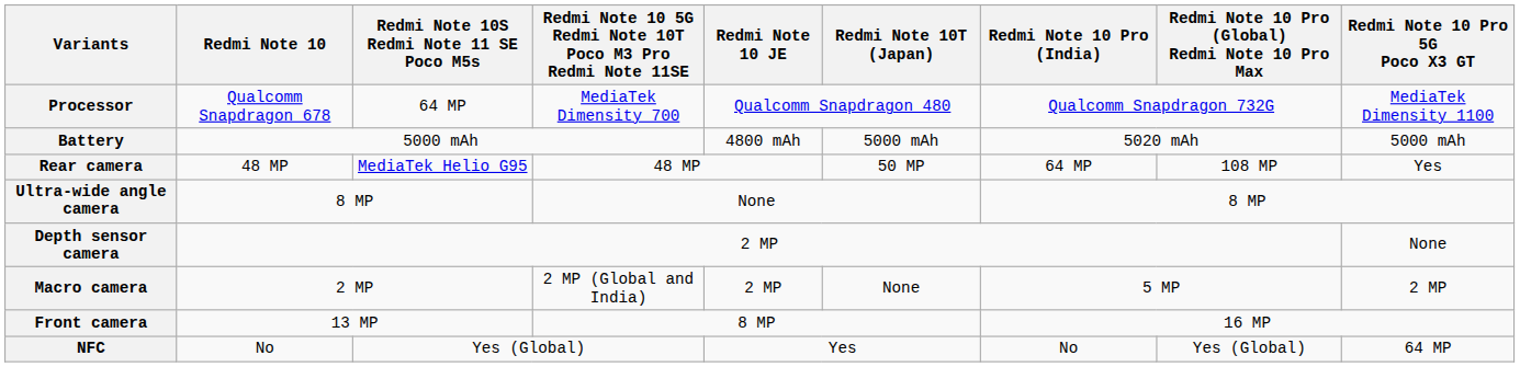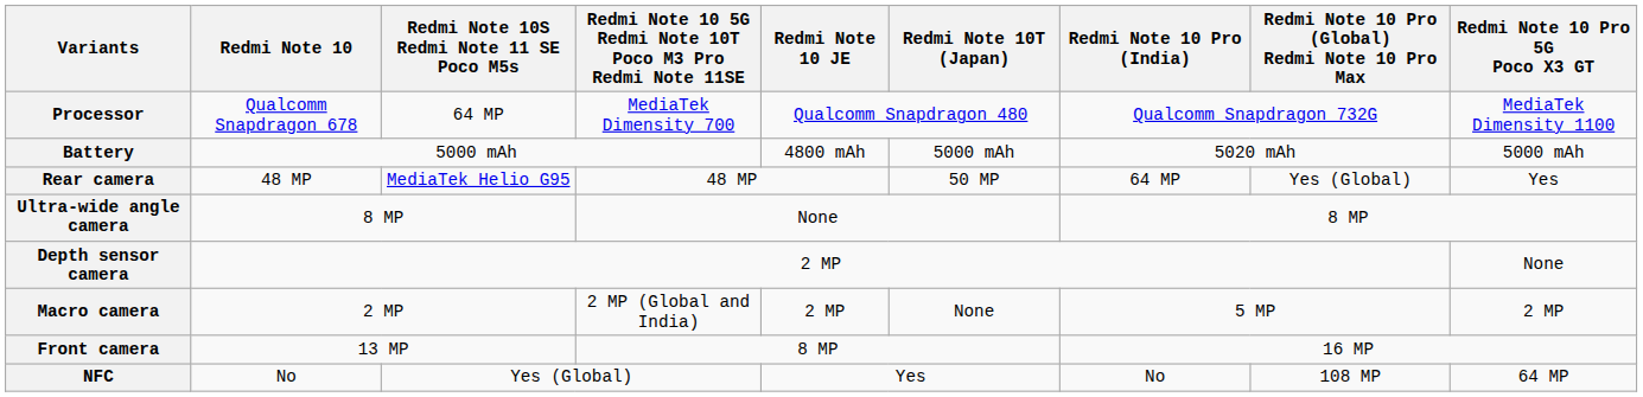Rear camera | Redmi Note 10 Pro (Global) Redmi Note 10 Pro Max: 108 MP -> Yes (Global)
NFC | Redmi Note 10 Pro (Global) Redmi Note 10 Pro Max: Yes (Global) -> 108 MP
